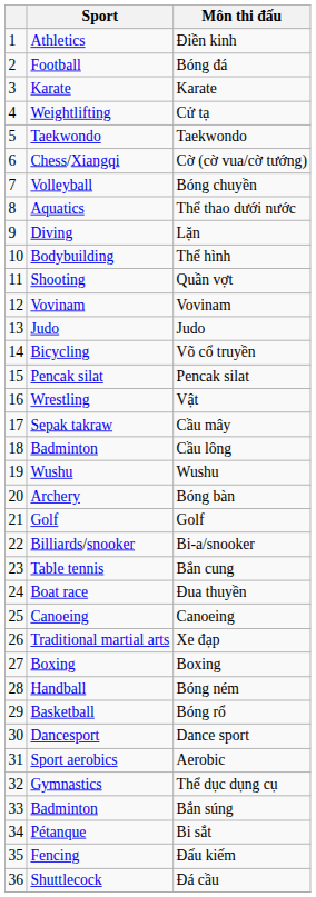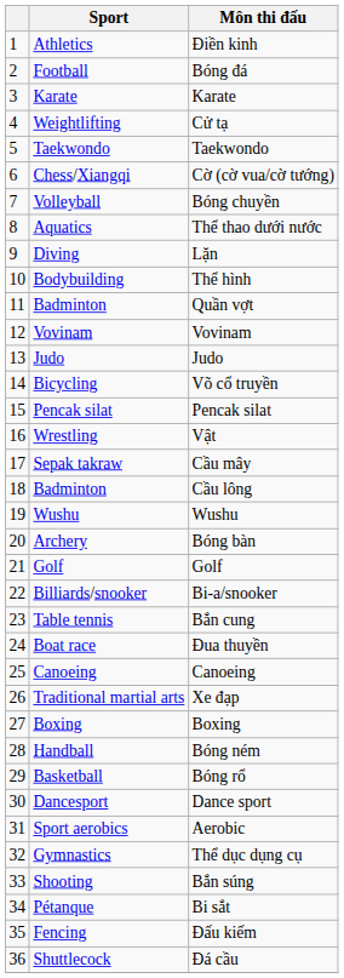Quần vợt | Sport: Shooting -> Badminton
Bắn súng | Sport: Badminton -> Shooting
